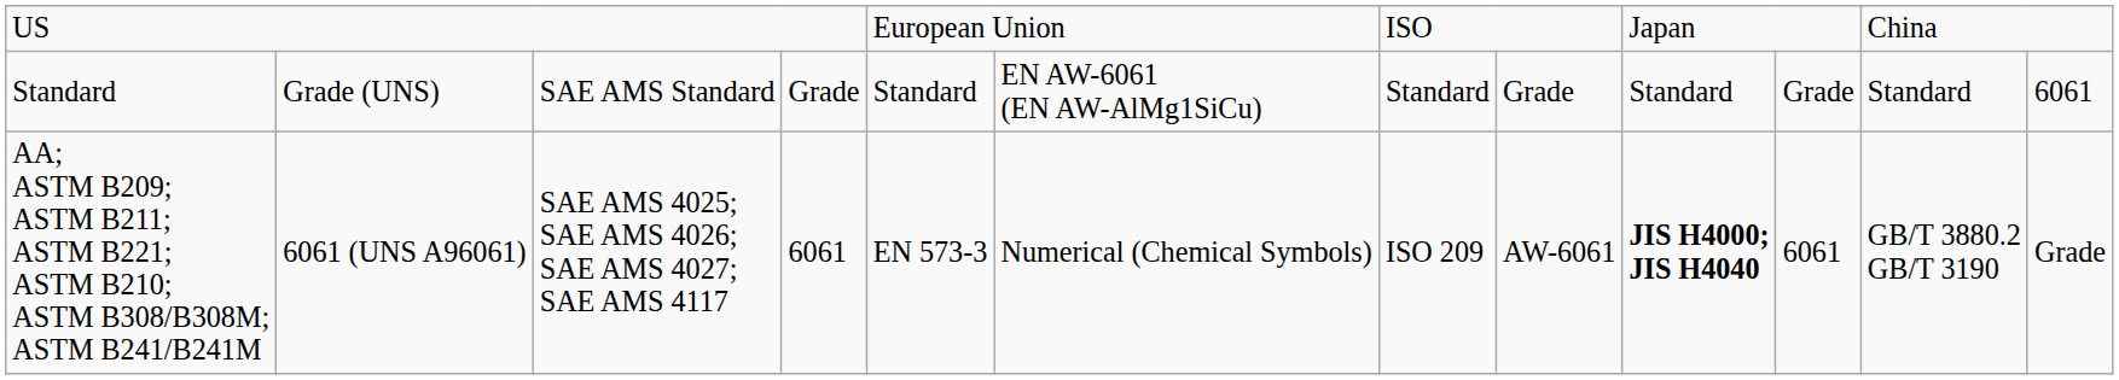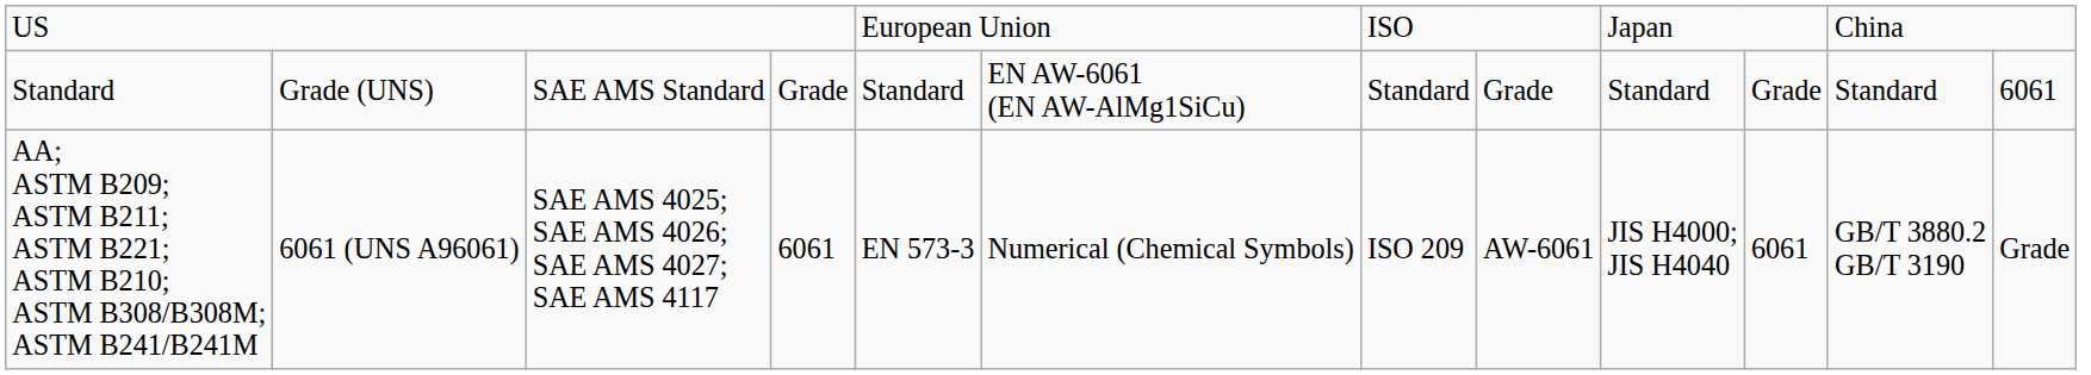row 3 | column 9: bold -> normal
